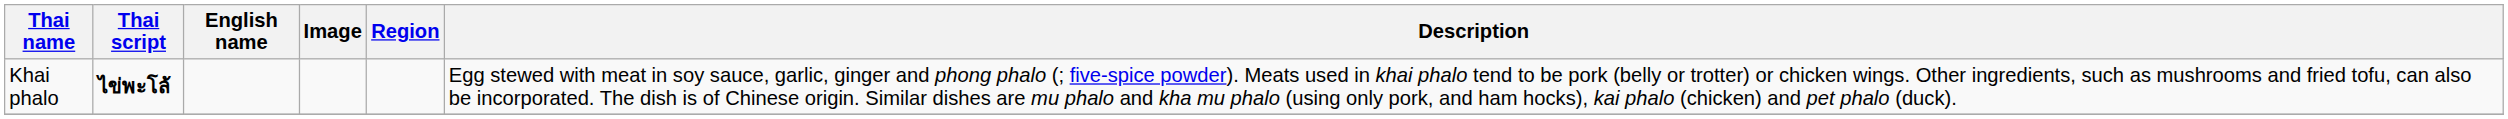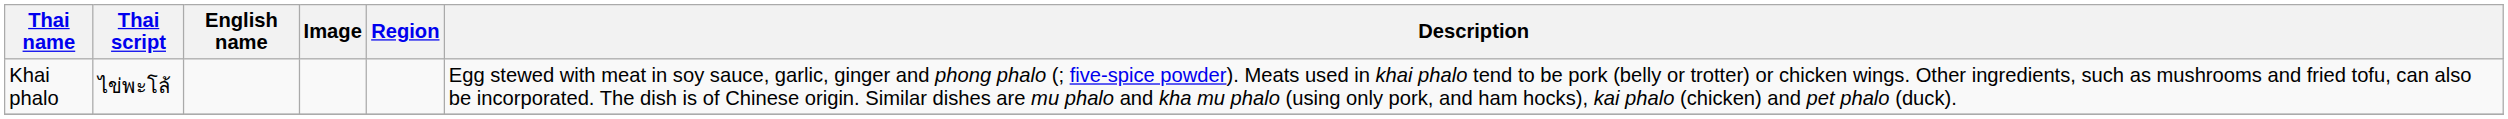Khai phalo | Thai script: bold -> normal
